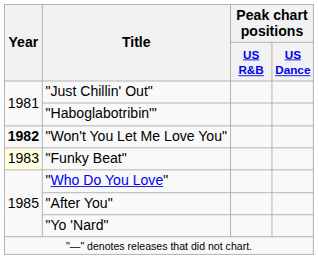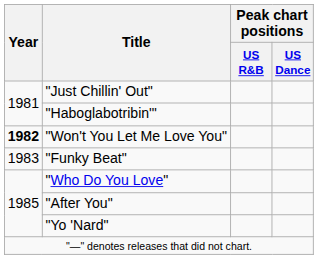"Funky Beat" | Year: lightyellow background -> no background
